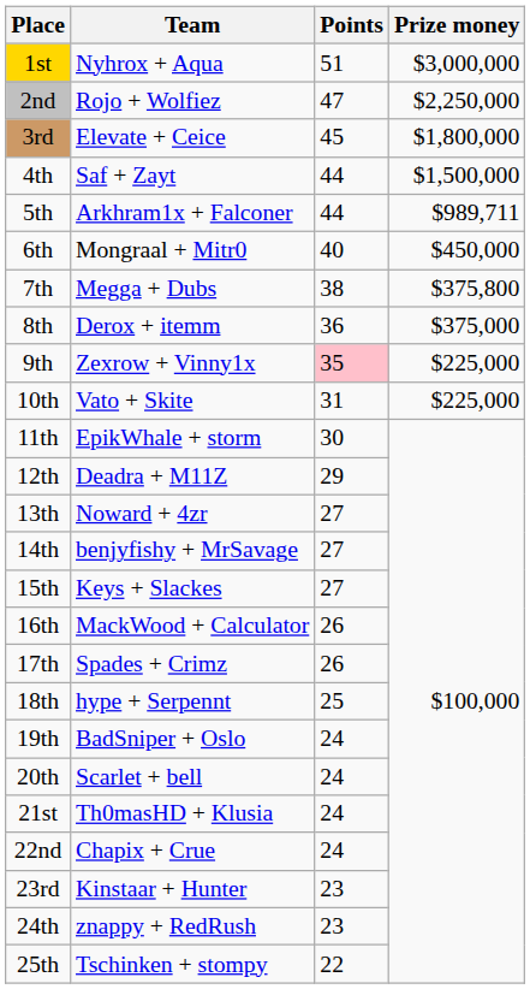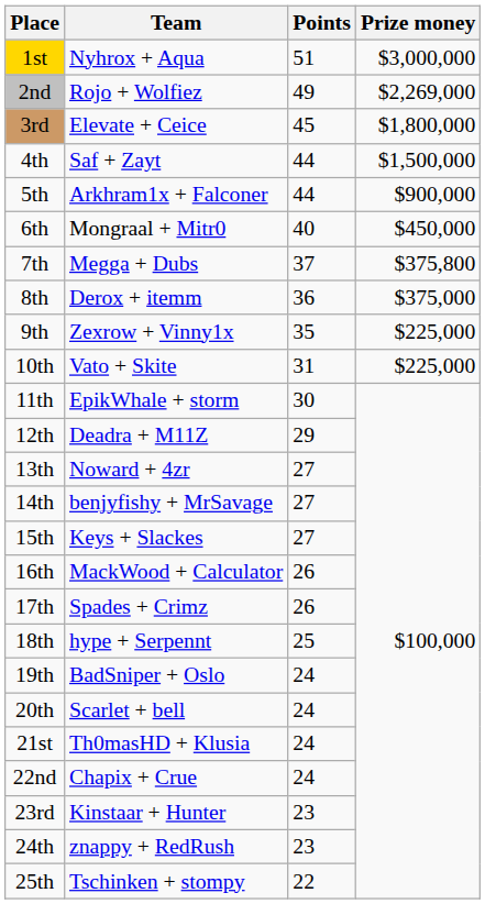2nd | Points: 47 -> 49
2nd | Prize money: $2,250,000 -> $2,269,000
5th | Prize money: $989,711 -> $900,000
7th | Points: 38 -> 37
9th | Points: pink background -> no background
